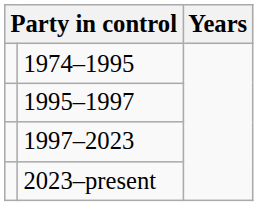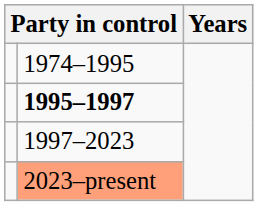1995–1997 | column 2: normal -> bold
2023–present | column 2: no background -> lightsalmon background
